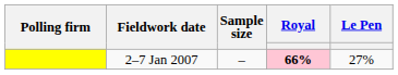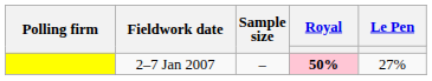2–7 Jan 2007 | Royal: 66% -> 50%
